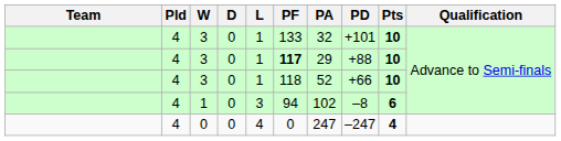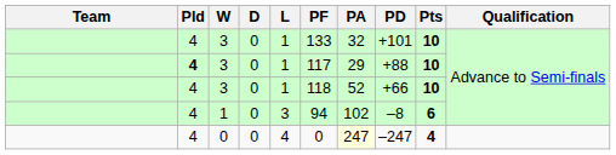row 3 | Pld: normal -> bold
row 3 | PF: bold -> normal
row 6 | PA: no background -> lightyellow background
